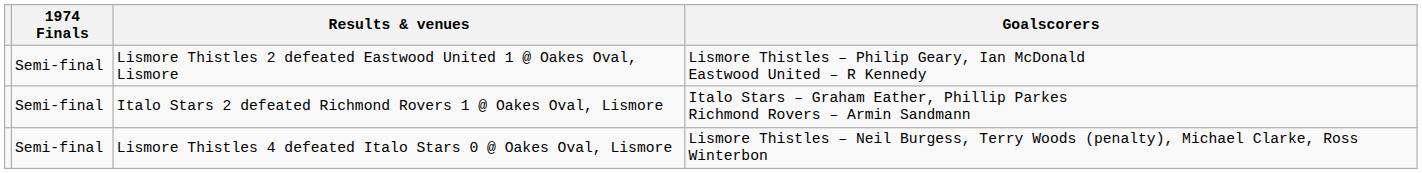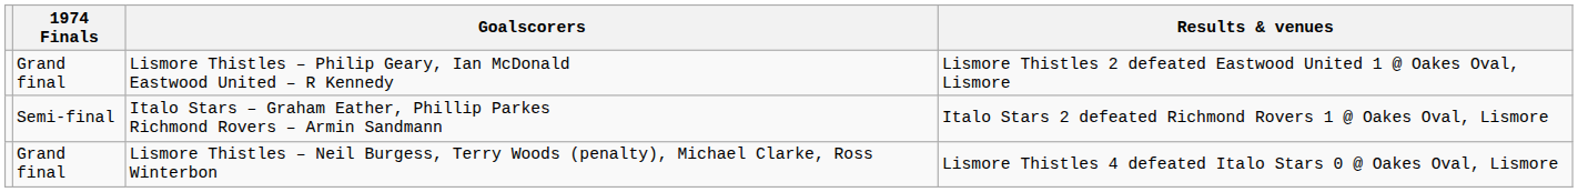columns swapped: Results & venues <-> Goalscorers
row 2 | 1974 Finals: Semi-final -> Grand final
row 4 | 1974 Finals: Semi-final -> Grand final
